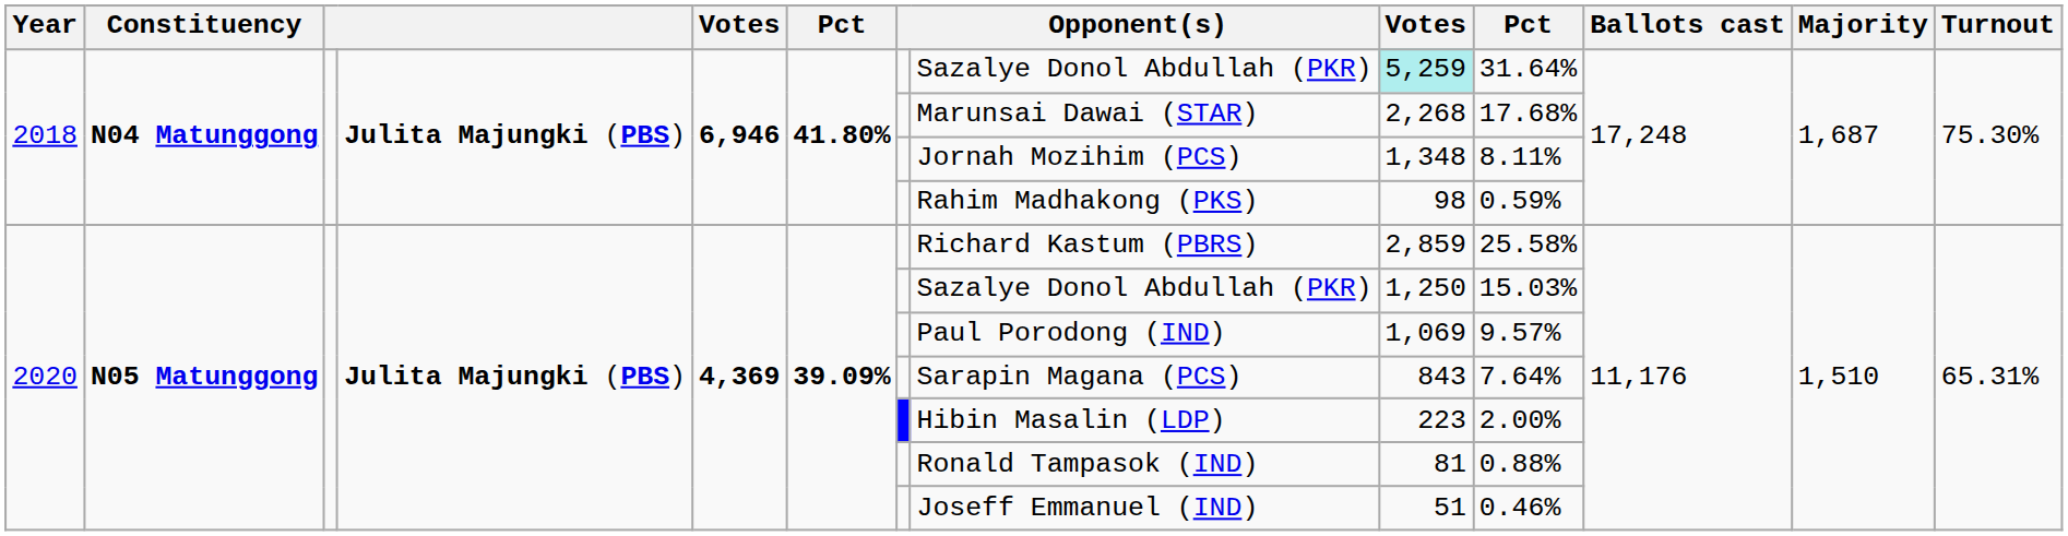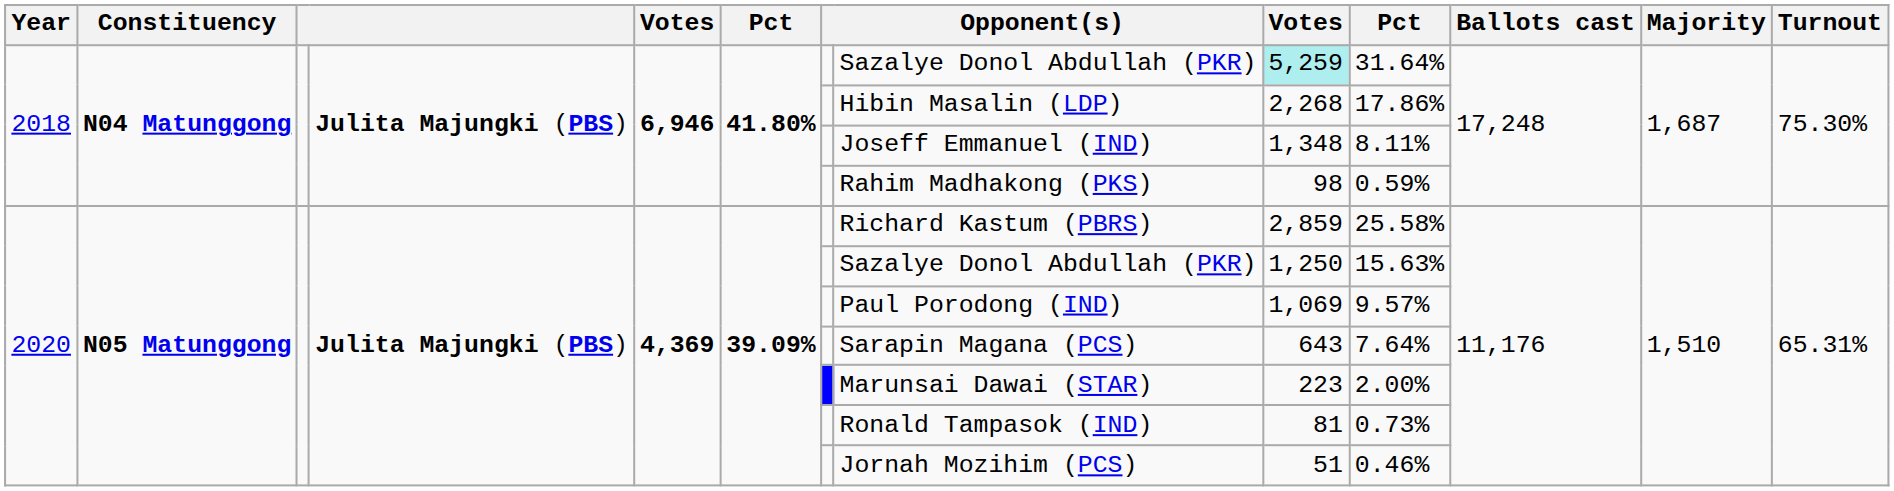row 3 | column 8: Marunsai Dawai (STAR) -> Hibin Masalin (LDP)
row 3 | column 10: 17.68% -> 17.86%
row 4 | column 8: Jornah Mozihim (PCS) -> Joseff Emmanuel (IND)
row 7 | column 10: 15.03% -> 15.63%
row 9 | column 9: 843 -> 643
row 10 | column 8: Hibin Masalin (LDP) -> Marunsai Dawai (STAR)
row 11 | column 10: 0.88% -> 0.73%
row 12 | column 8: Joseff Emmanuel (IND) -> Jornah Mozihim (PCS)
